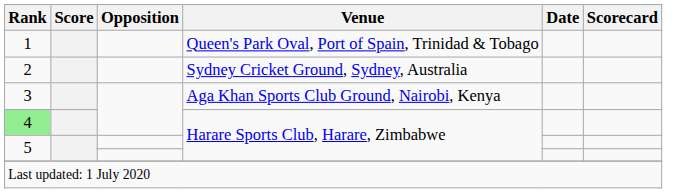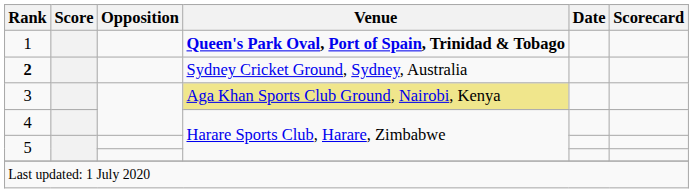1 | Venue: normal -> bold
2 | Rank: normal -> bold
3 | Venue: no background -> khaki background
4 | Rank: lightgreen background -> no background
